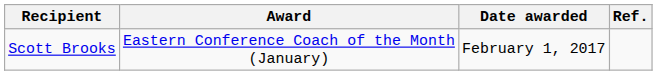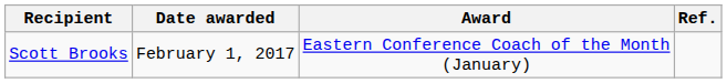columns swapped: Award <-> Date awarded
